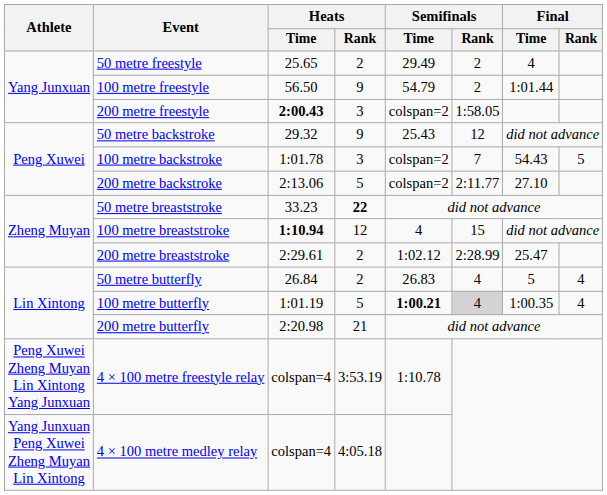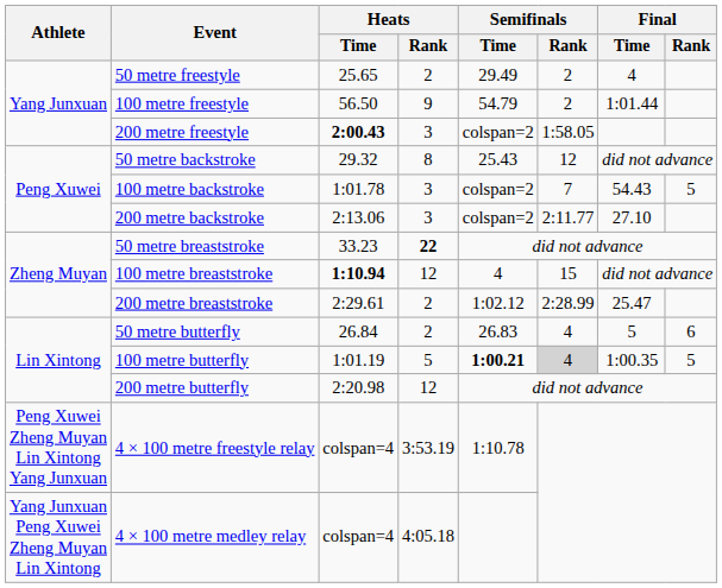50 metre backstroke | Heats / Rank: 9 -> 8
200 metre backstroke | Heats / Rank: 5 -> 3
50 metre butterfly | Final / Rank: 4 -> 6
100 metre butterfly | Final / Rank: 4 -> 5
200 metre butterfly | Heats / Rank: 21 -> 12
